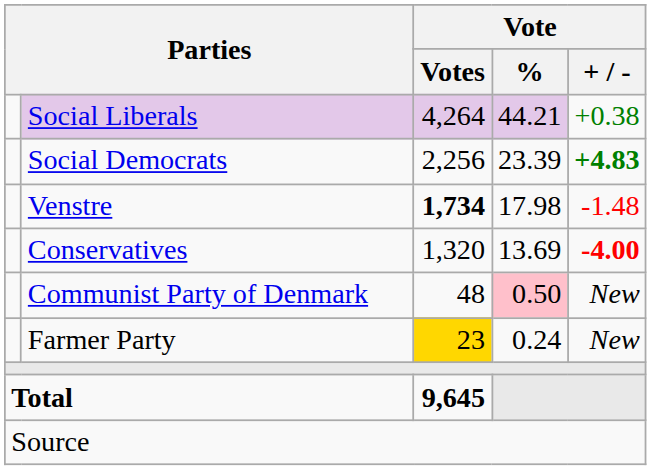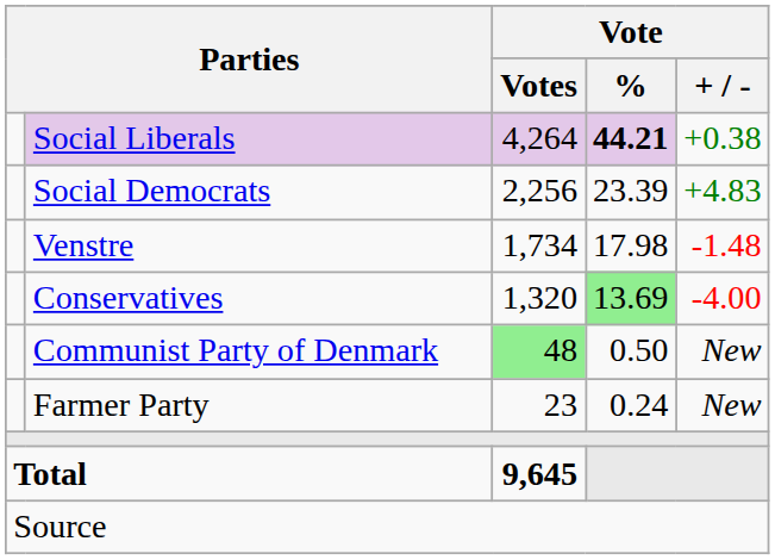Social Liberals | Vote / %: normal -> bold
Social Democrats | Vote / + / -: bold -> normal
Venstre | Vote / Votes: bold -> normal
Conservatives | Vote / %: no background -> lightgreen background
Conservatives | Vote / + / -: bold -> normal
Communist Party of Denmark | Vote / Votes: no background -> lightgreen background
Communist Party of Denmark | Vote / %: pink background -> no background
Farmer Party | Vote / Votes: gold background -> no background
